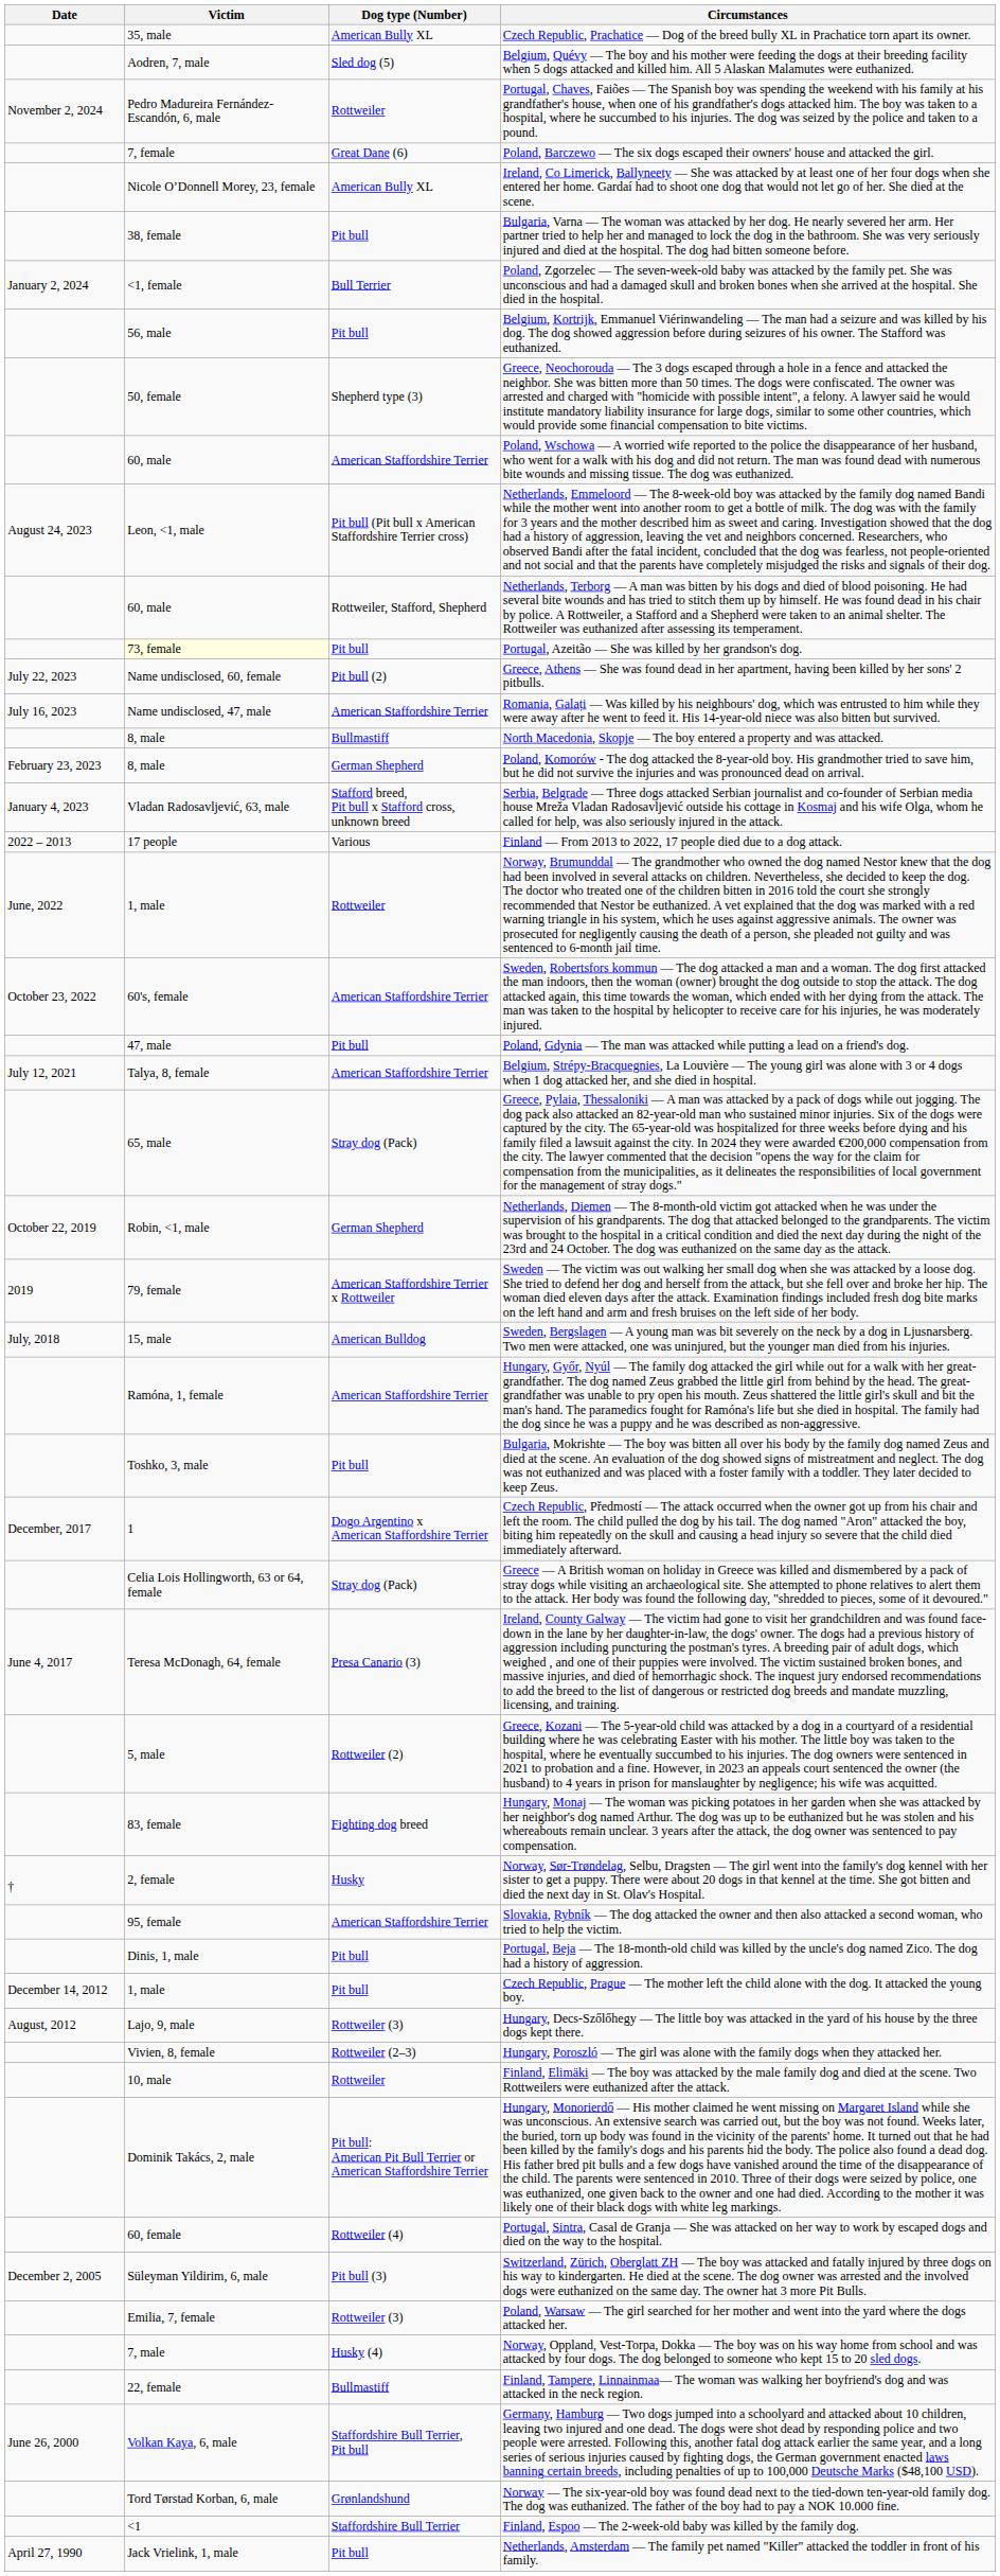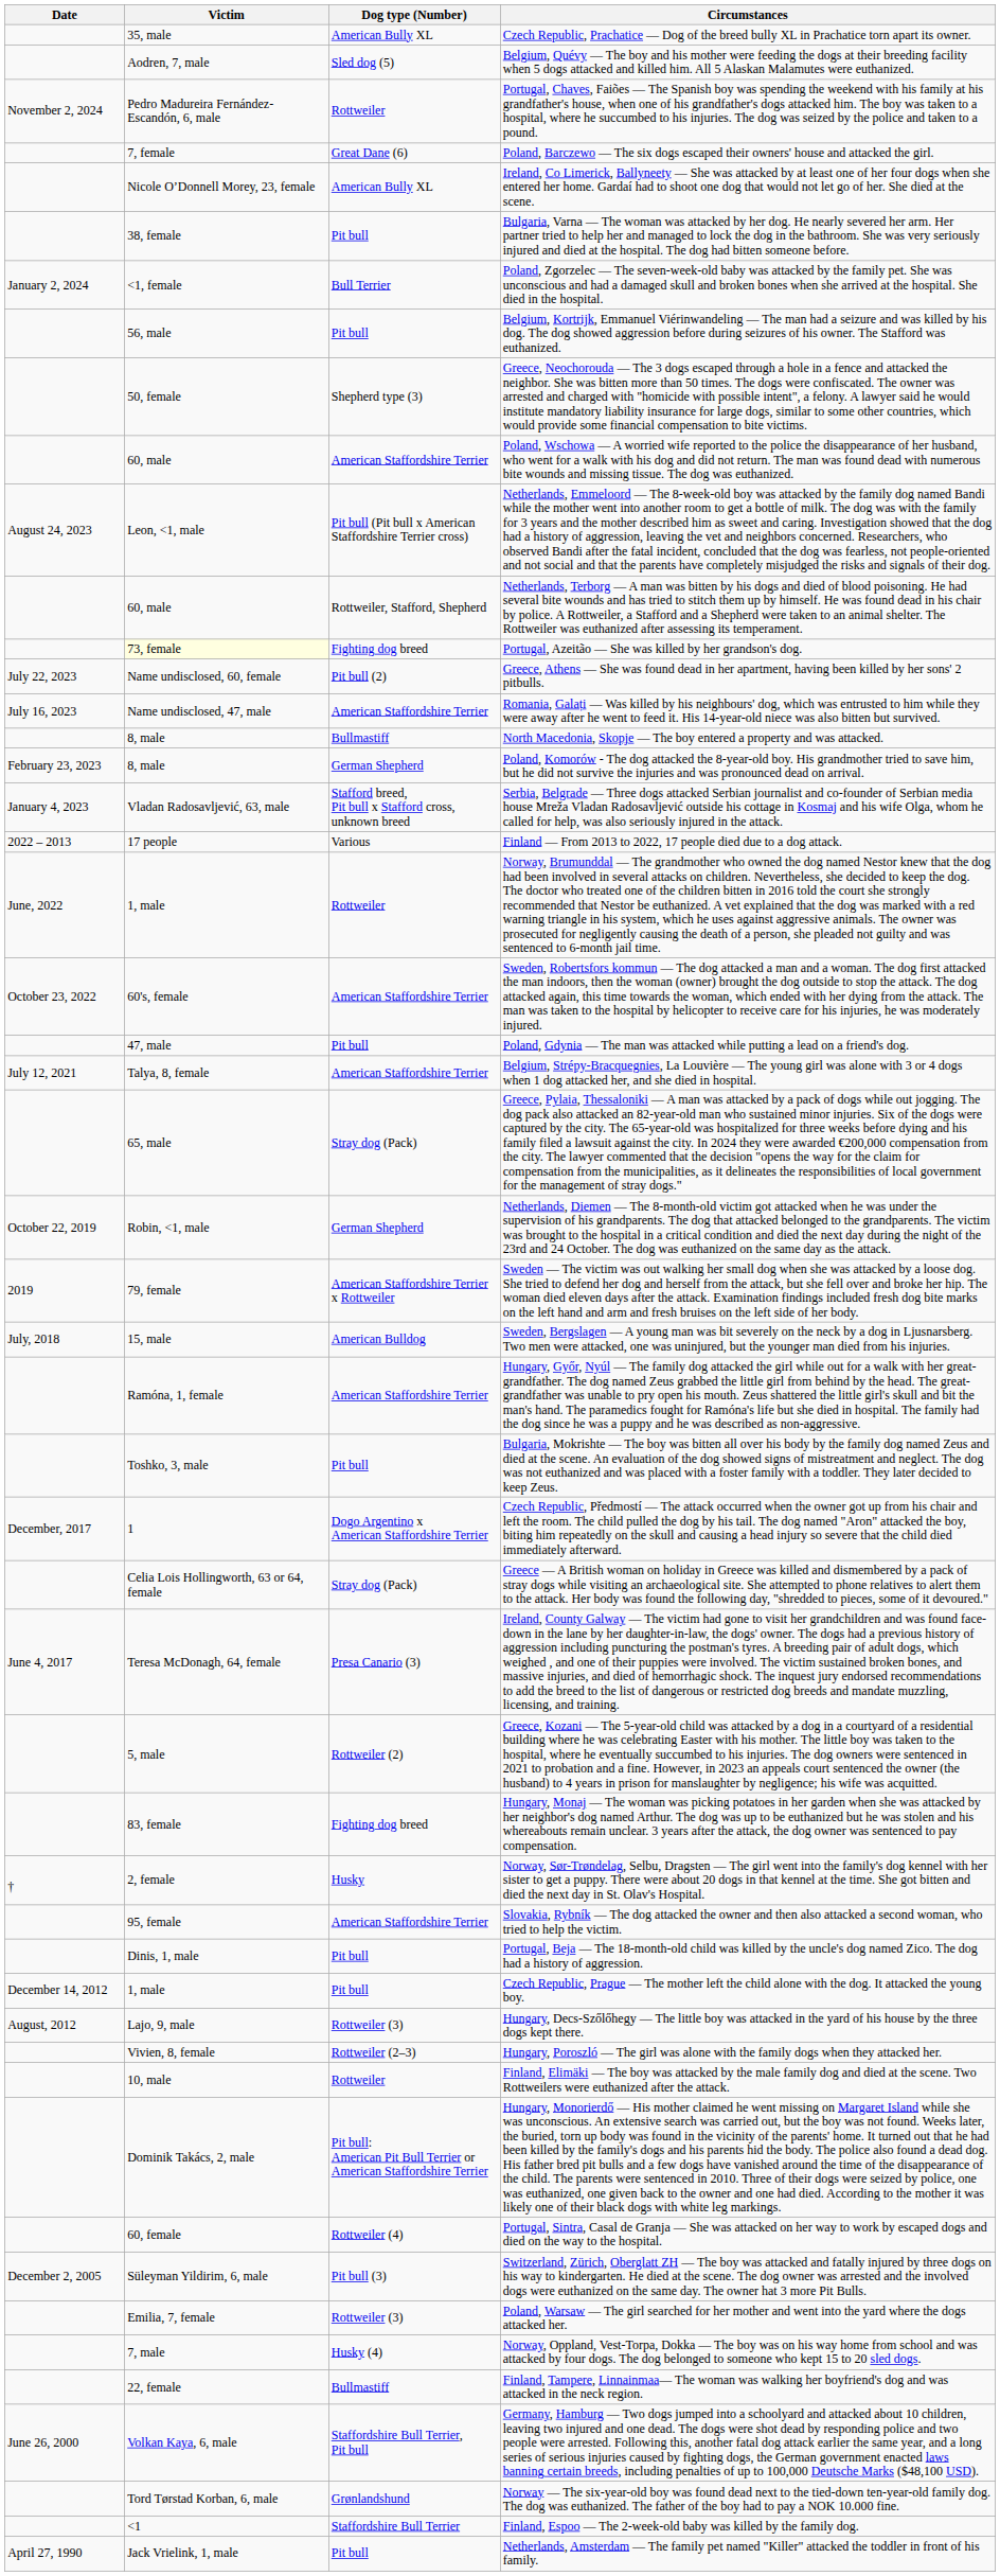Portugal, Azeitão — She was killed by her grandson's dog. | Dog type (Number): Pit bull -> Fighting dog breed
